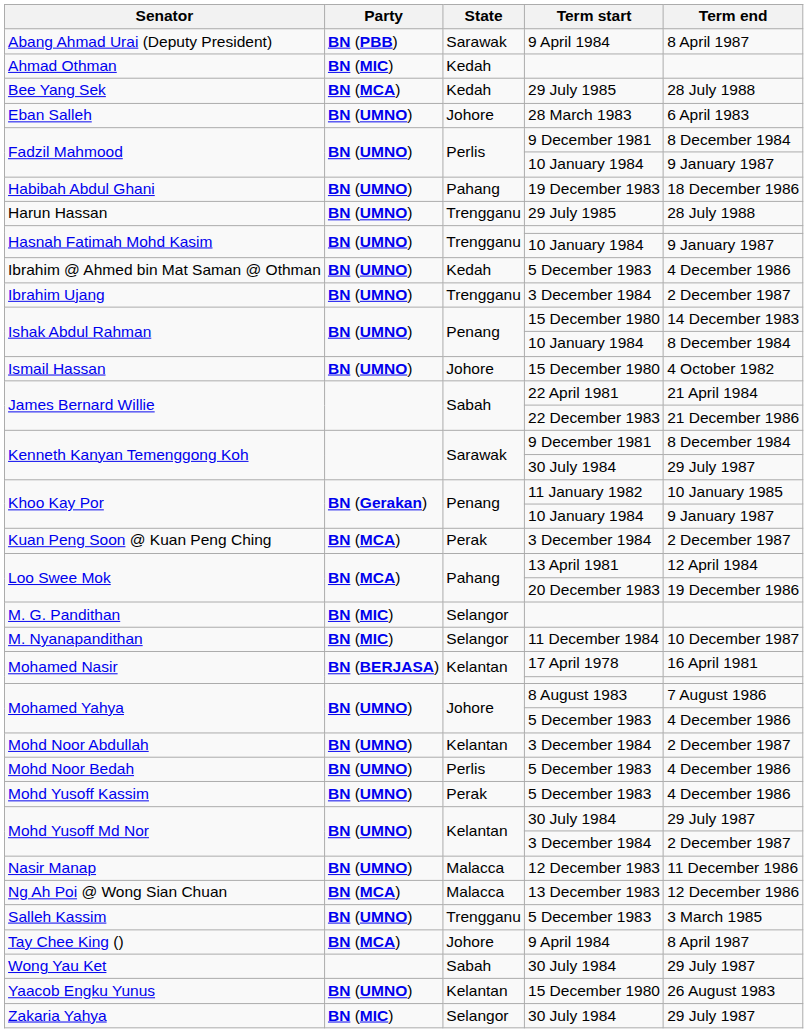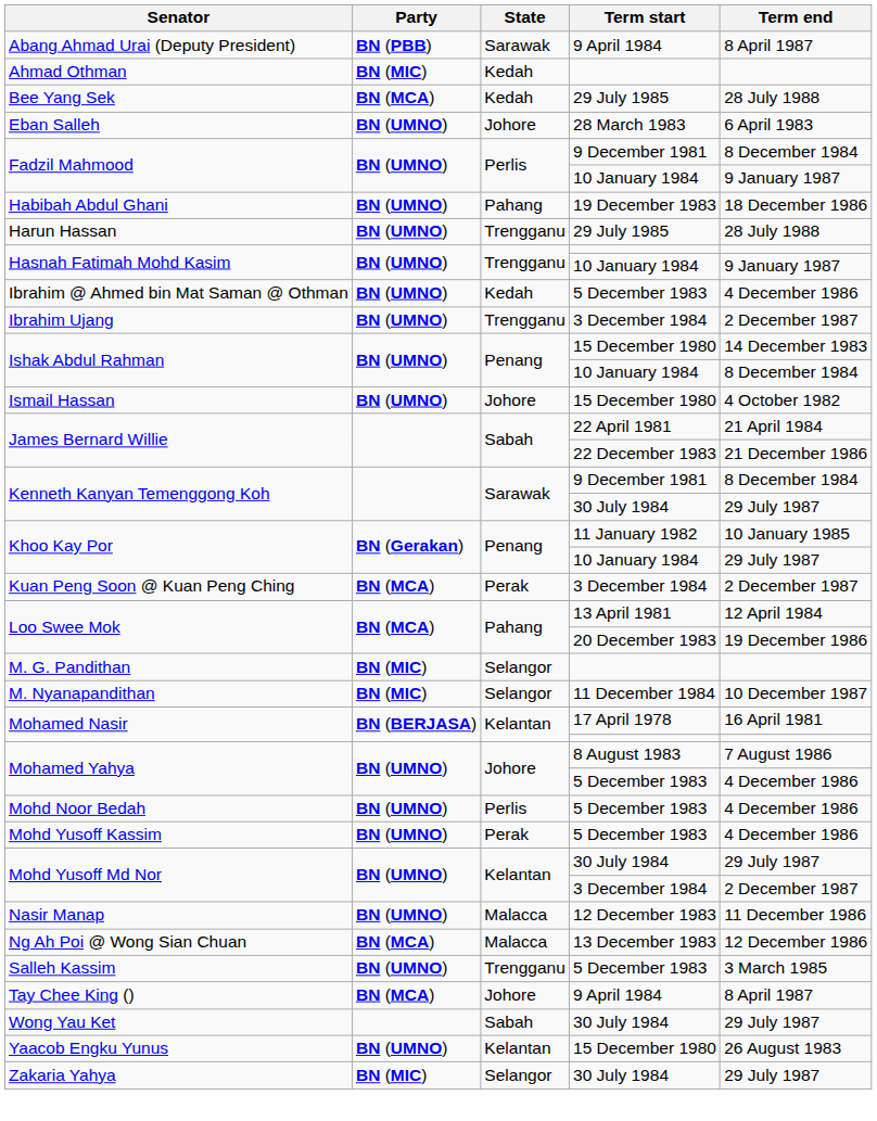Khoo Kay Por / 10 January 1984 | Term end: 9 January 1987 -> 29 July 1987
- row: Mohd Noor Abdullah | BN (UMNO) | Kelantan | 3 December 1984 | 2 December 1987
